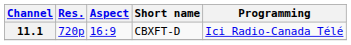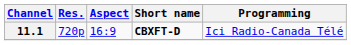11.1 | Short name: normal -> bold
